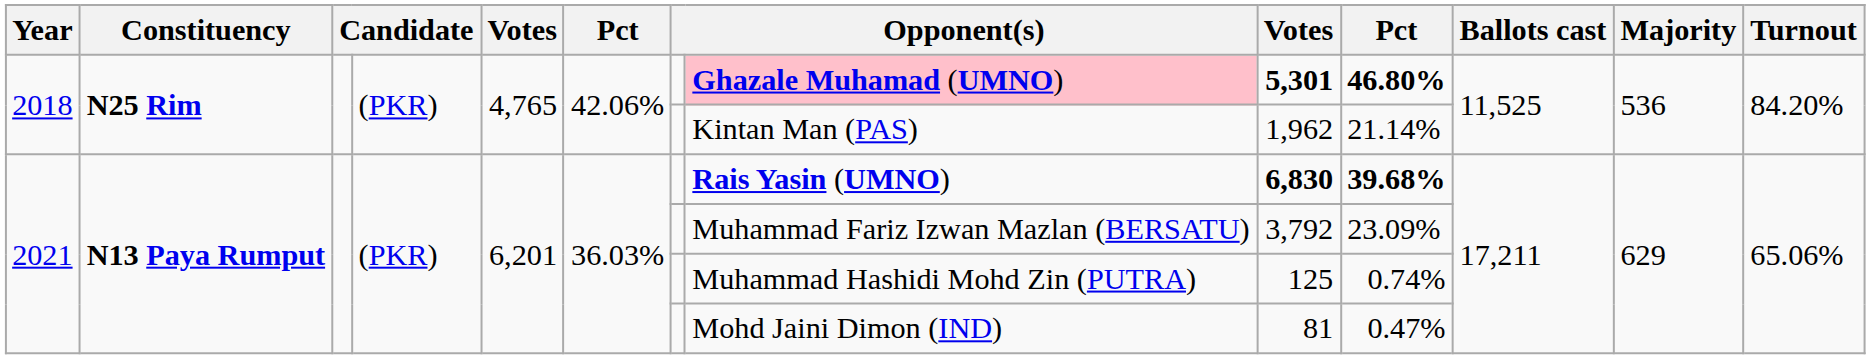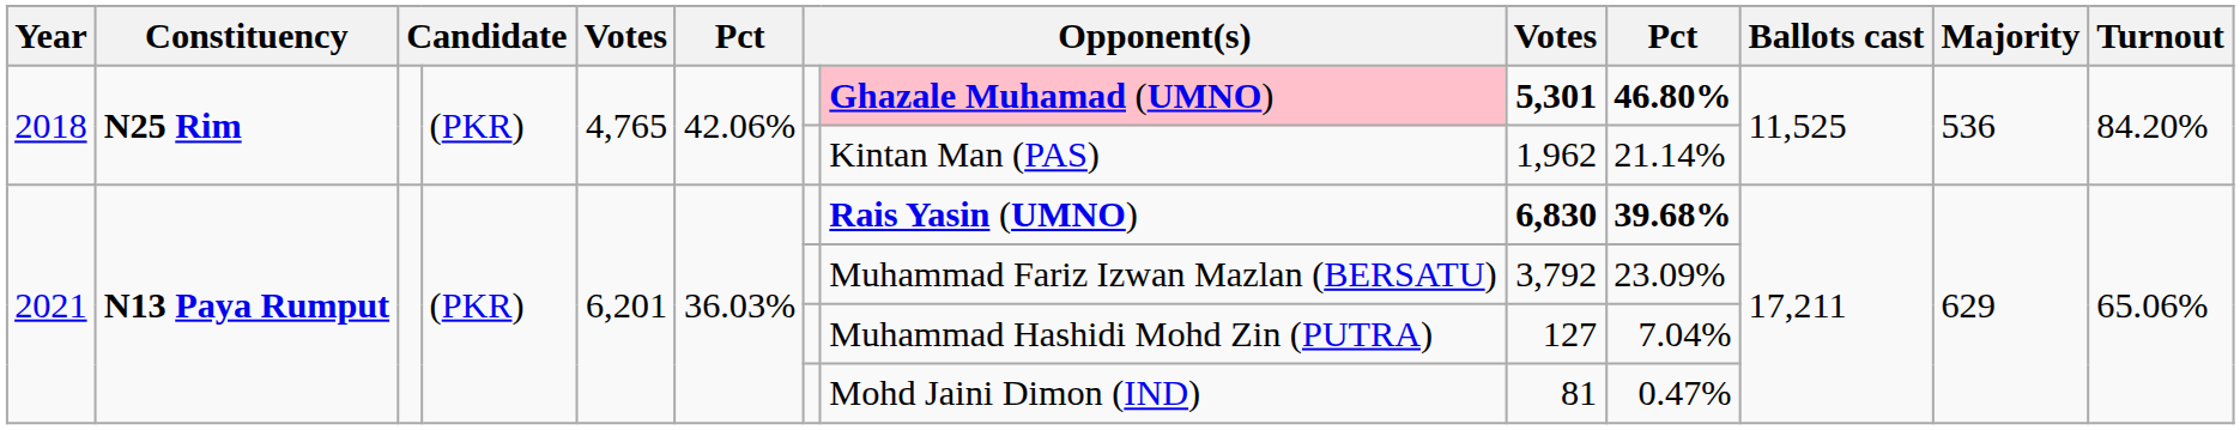row 6 | column 9: 125 -> 127
row 6 | column 10: 0.74% -> 7.04%
